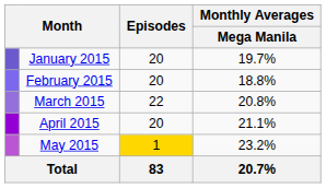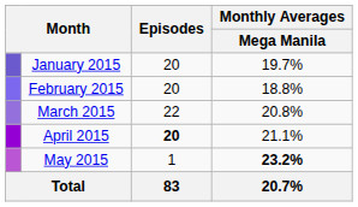April 2015 | Episodes: normal -> bold
May 2015 | Episodes: gold background -> no background
May 2015 | Monthly Averages / Mega Manila: normal -> bold
